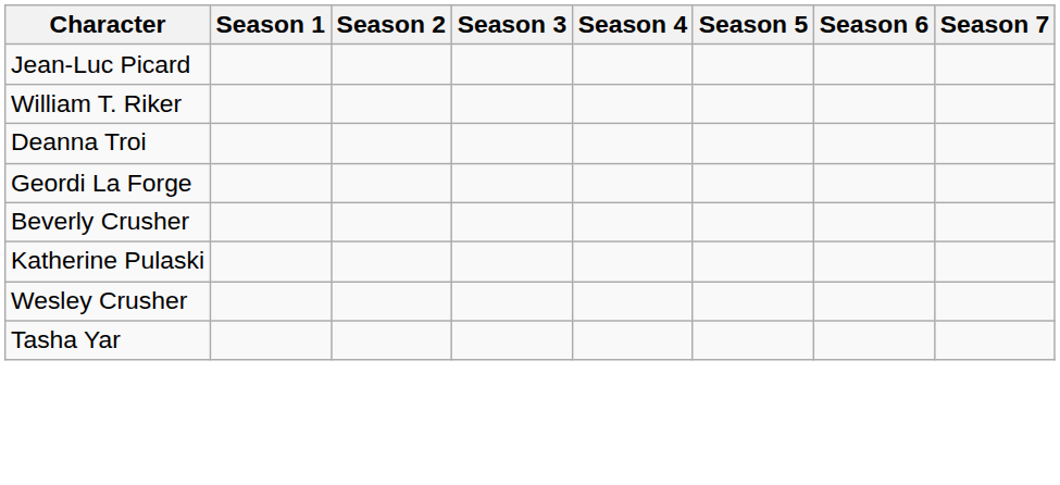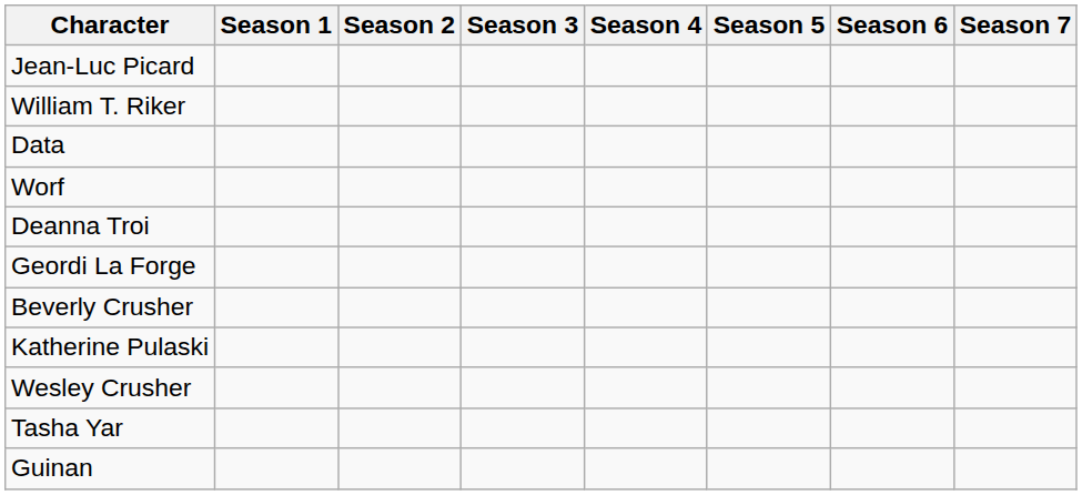+ row: Data
+ row: Worf
+ row: Guinan
